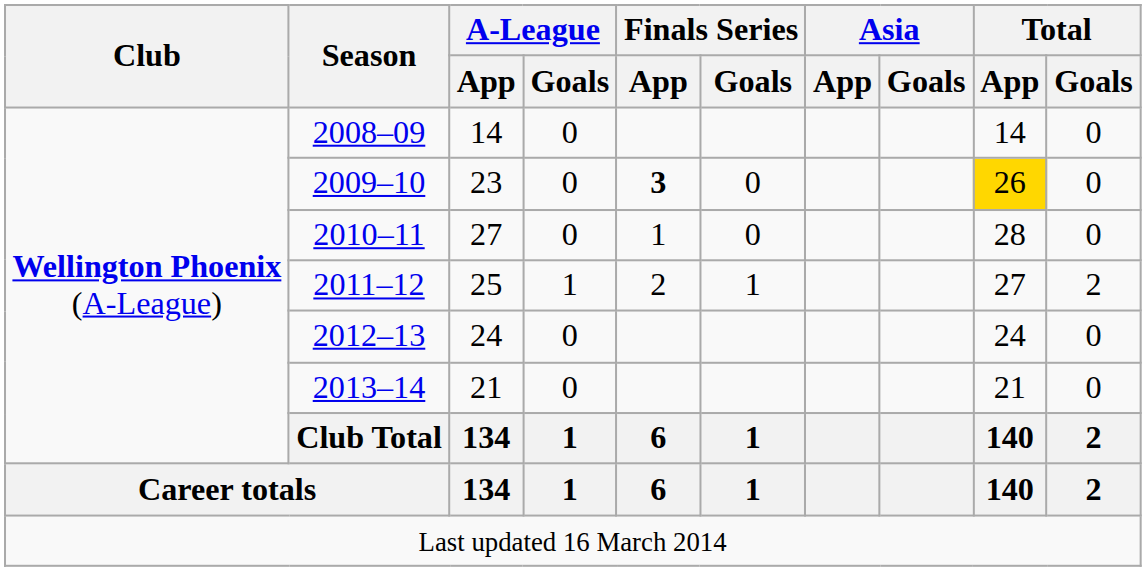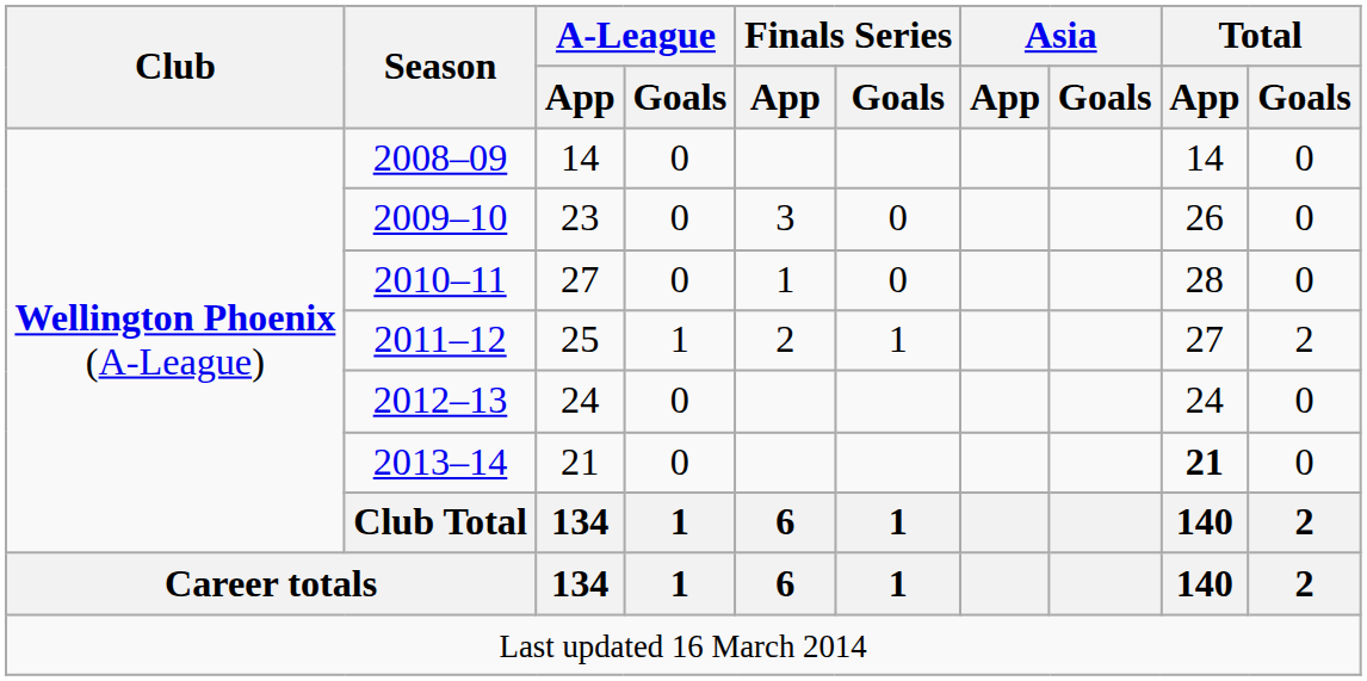2009–10 | Finals Series / App: bold -> normal
2009–10 | Total / App: gold background -> no background
2013–14 | Total / App: normal -> bold
